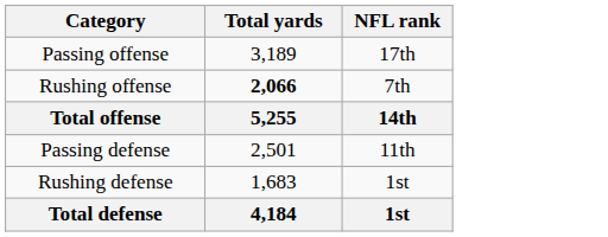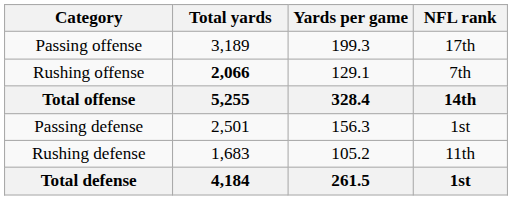+ column: Yards per game | 199.3 | 129.1 | 328.4 | 156.3 | 105.2 | 261.5
Passing defense | NFL rank: 11th -> 1st
Rushing defense | NFL rank: 1st -> 11th
